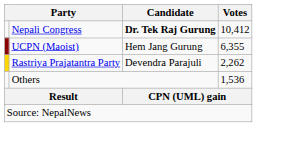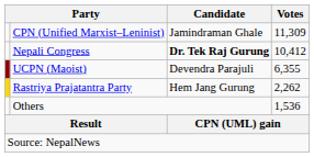+ row: CPN (Unified Marxist–Leninist) | Jamindraman Ghale | 11,309
UCPN (Maoist) | Candidate: Hem Jang Gurung -> Devendra Parajuli
Rastriya Prajatantra Party | Candidate: Devendra Parajuli -> Hem Jang Gurung
